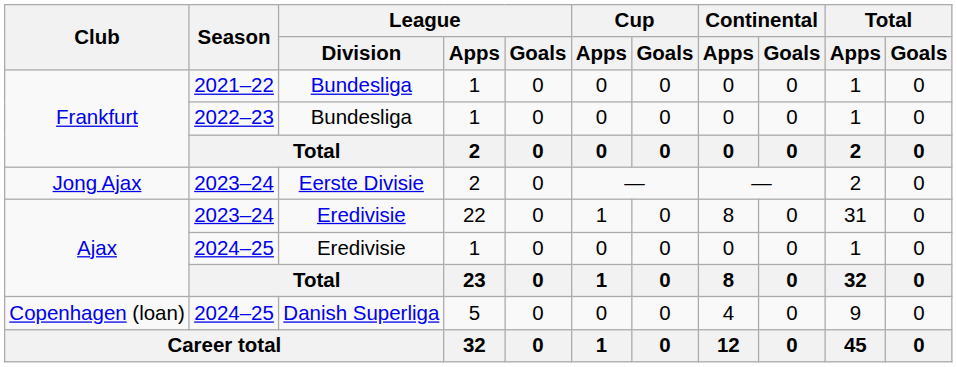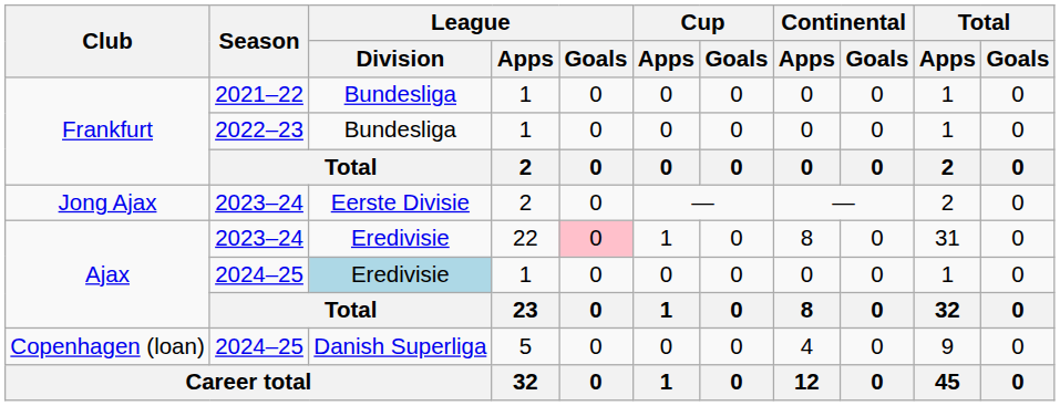Ajax / 2023–24 | League / Goals: no background -> pink background
Ajax / 2024–25 | League / Division: no background -> lightblue background
